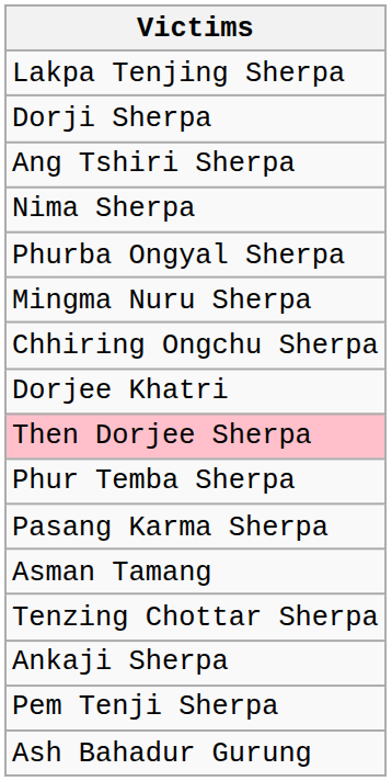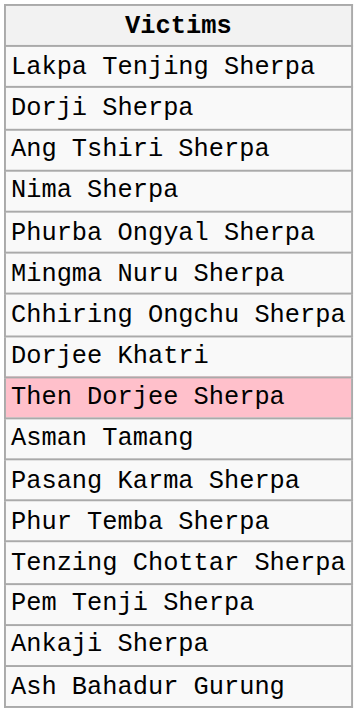row 11 | column 1: Phur Temba Sherpa -> Asman Tamang
row 13 | column 1: Asman Tamang -> Phur Temba Sherpa
row 15 | column 1: Ankaji Sherpa -> Pem Tenji Sherpa
row 16 | column 1: Pem Tenji Sherpa -> Ankaji Sherpa
